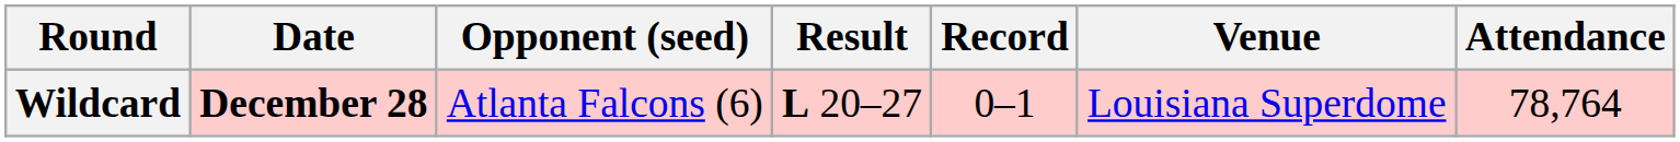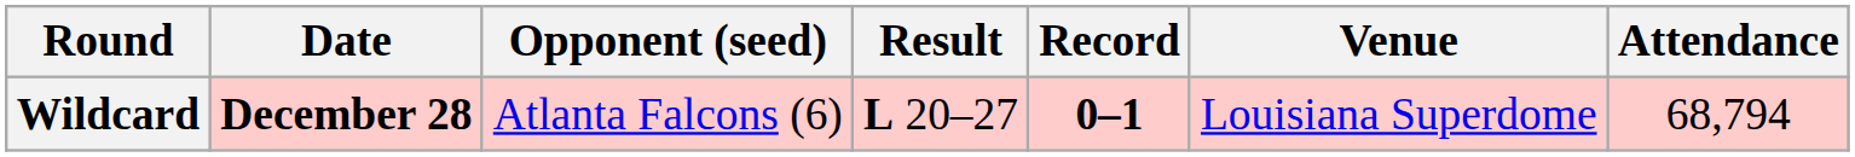Wildcard | Record: normal -> bold
Wildcard | Attendance: 78,764 -> 68,794
